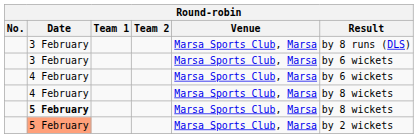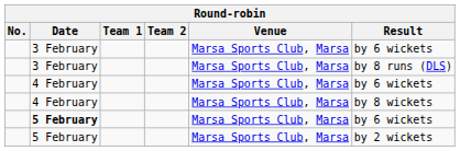row 3 | Result: by 8 runs (DLS) -> by 6 wickets
row 4 | Result: by 6 wickets -> by 8 runs (DLS)
row 7 | Result: by 8 wickets -> by 6 wickets
row 8 | Date: lightsalmon background -> no background
